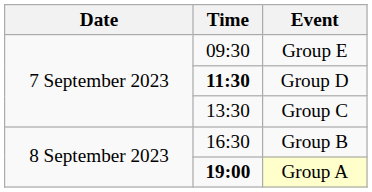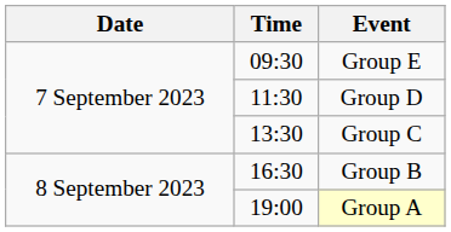Group D | Time: bold -> normal
Group A | Time: bold -> normal
